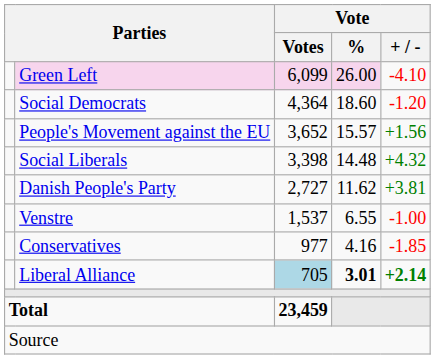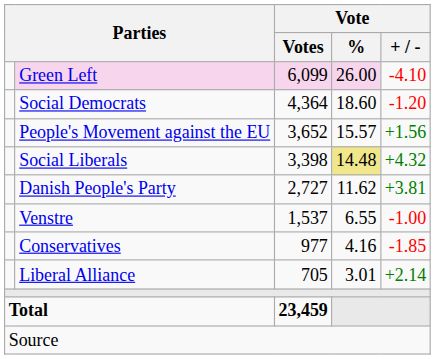Social Liberals | Vote / %: no background -> khaki background
Liberal Alliance | Vote / Votes: lightblue background -> no background
Liberal Alliance | Vote / %: bold -> normal
Liberal Alliance | Vote / + / -: bold -> normal
